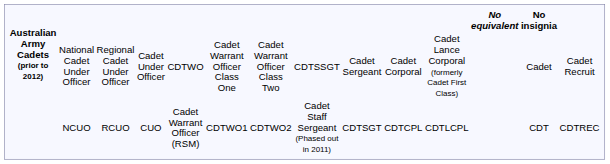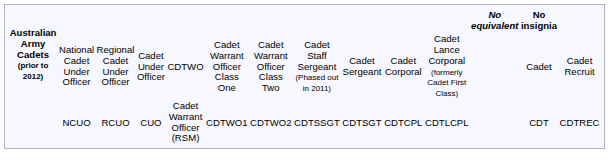row 2 | column 8: CDTSSGT -> Cadet Staff Sergeant (Phased out in 2011)
row 3 | column 8: Cadet Staff Sergeant (Phased out in 2011) -> CDTSSGT
